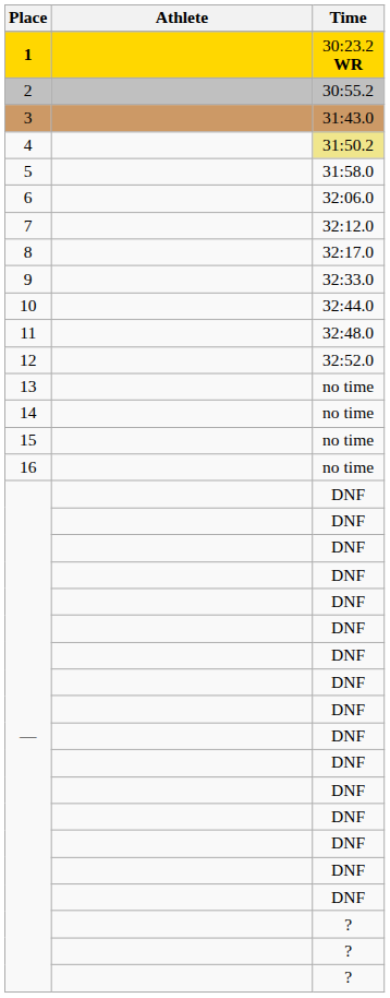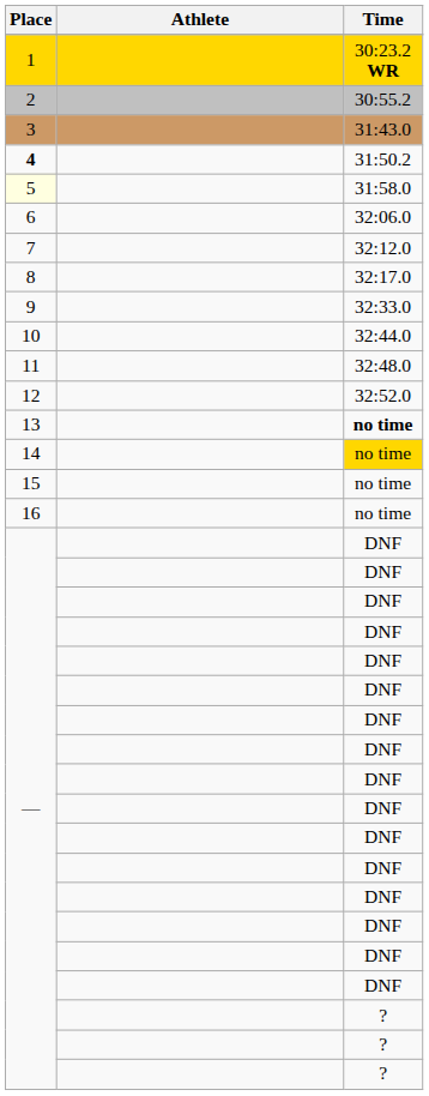1 | Place: bold -> normal
4 | Place: normal -> bold
4 | Time: khaki background -> no background
5 | Place: no background -> lightyellow background
13 | Time: normal -> bold
14 | Time: no background -> gold background
